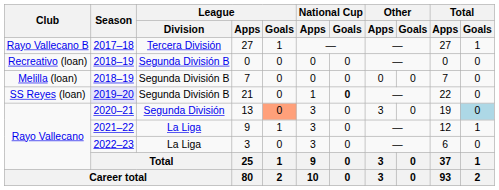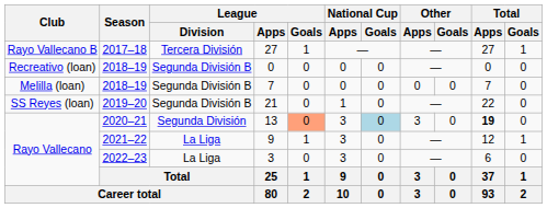21 | Season: lavender background -> no background
21 | National Cup / Goals: bold -> normal
13 | National Cup / Goals: no background -> lightblue background
13 | Total / Apps: normal -> bold
13 | Total / Goals: lightblue background -> no background
